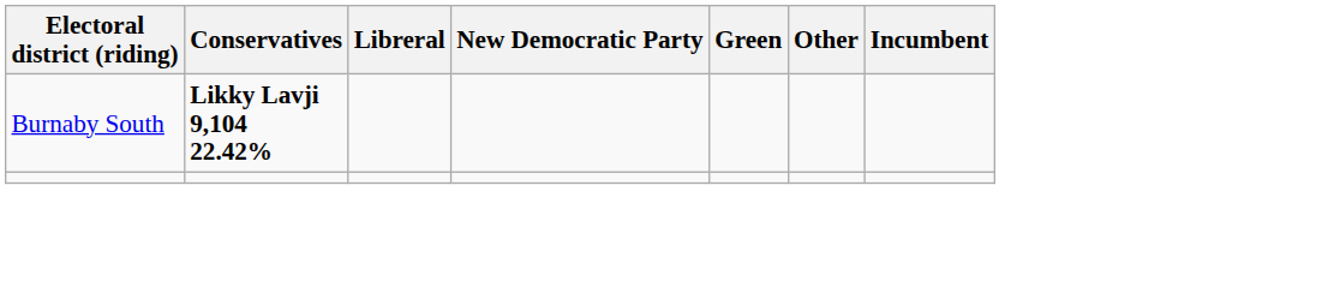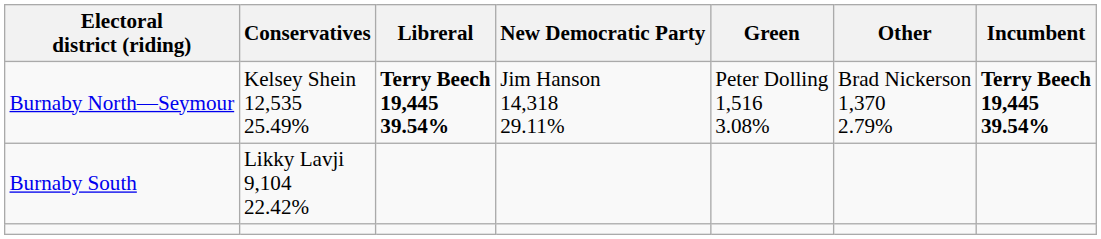+ row: Burnaby North—Seymour | Kelsey Shein 12,535 25.49% | Terry Beech 19,445 39.54% | Jim Hanson 14,318 29.11% | Peter Dolling 1,516 3.08% | Brad Nickerson 1,370 2.79% | Terry Beech 19,445 39.54%
Burnaby South | Conservatives: bold -> normal
